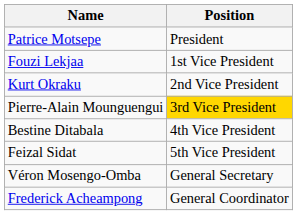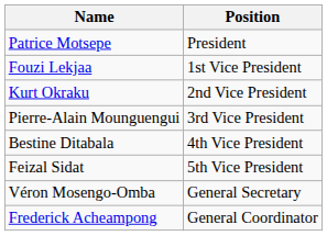Pierre-Alain Mounguengui | Position: gold background -> no background
